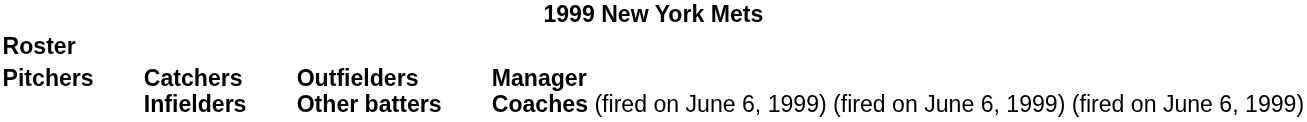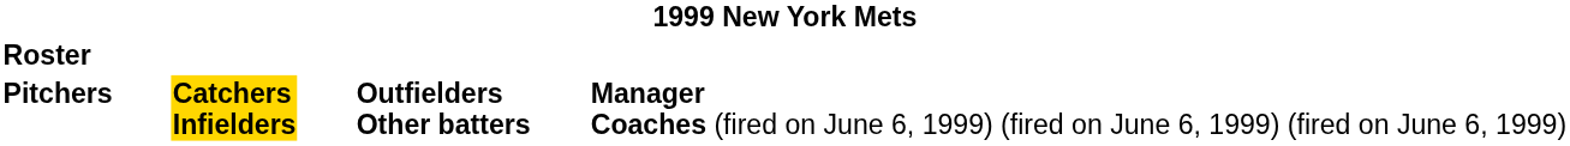Pitchers | column 2: no background -> gold background
